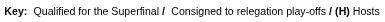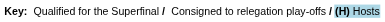Key: | column 4: no background -> lightblue background
